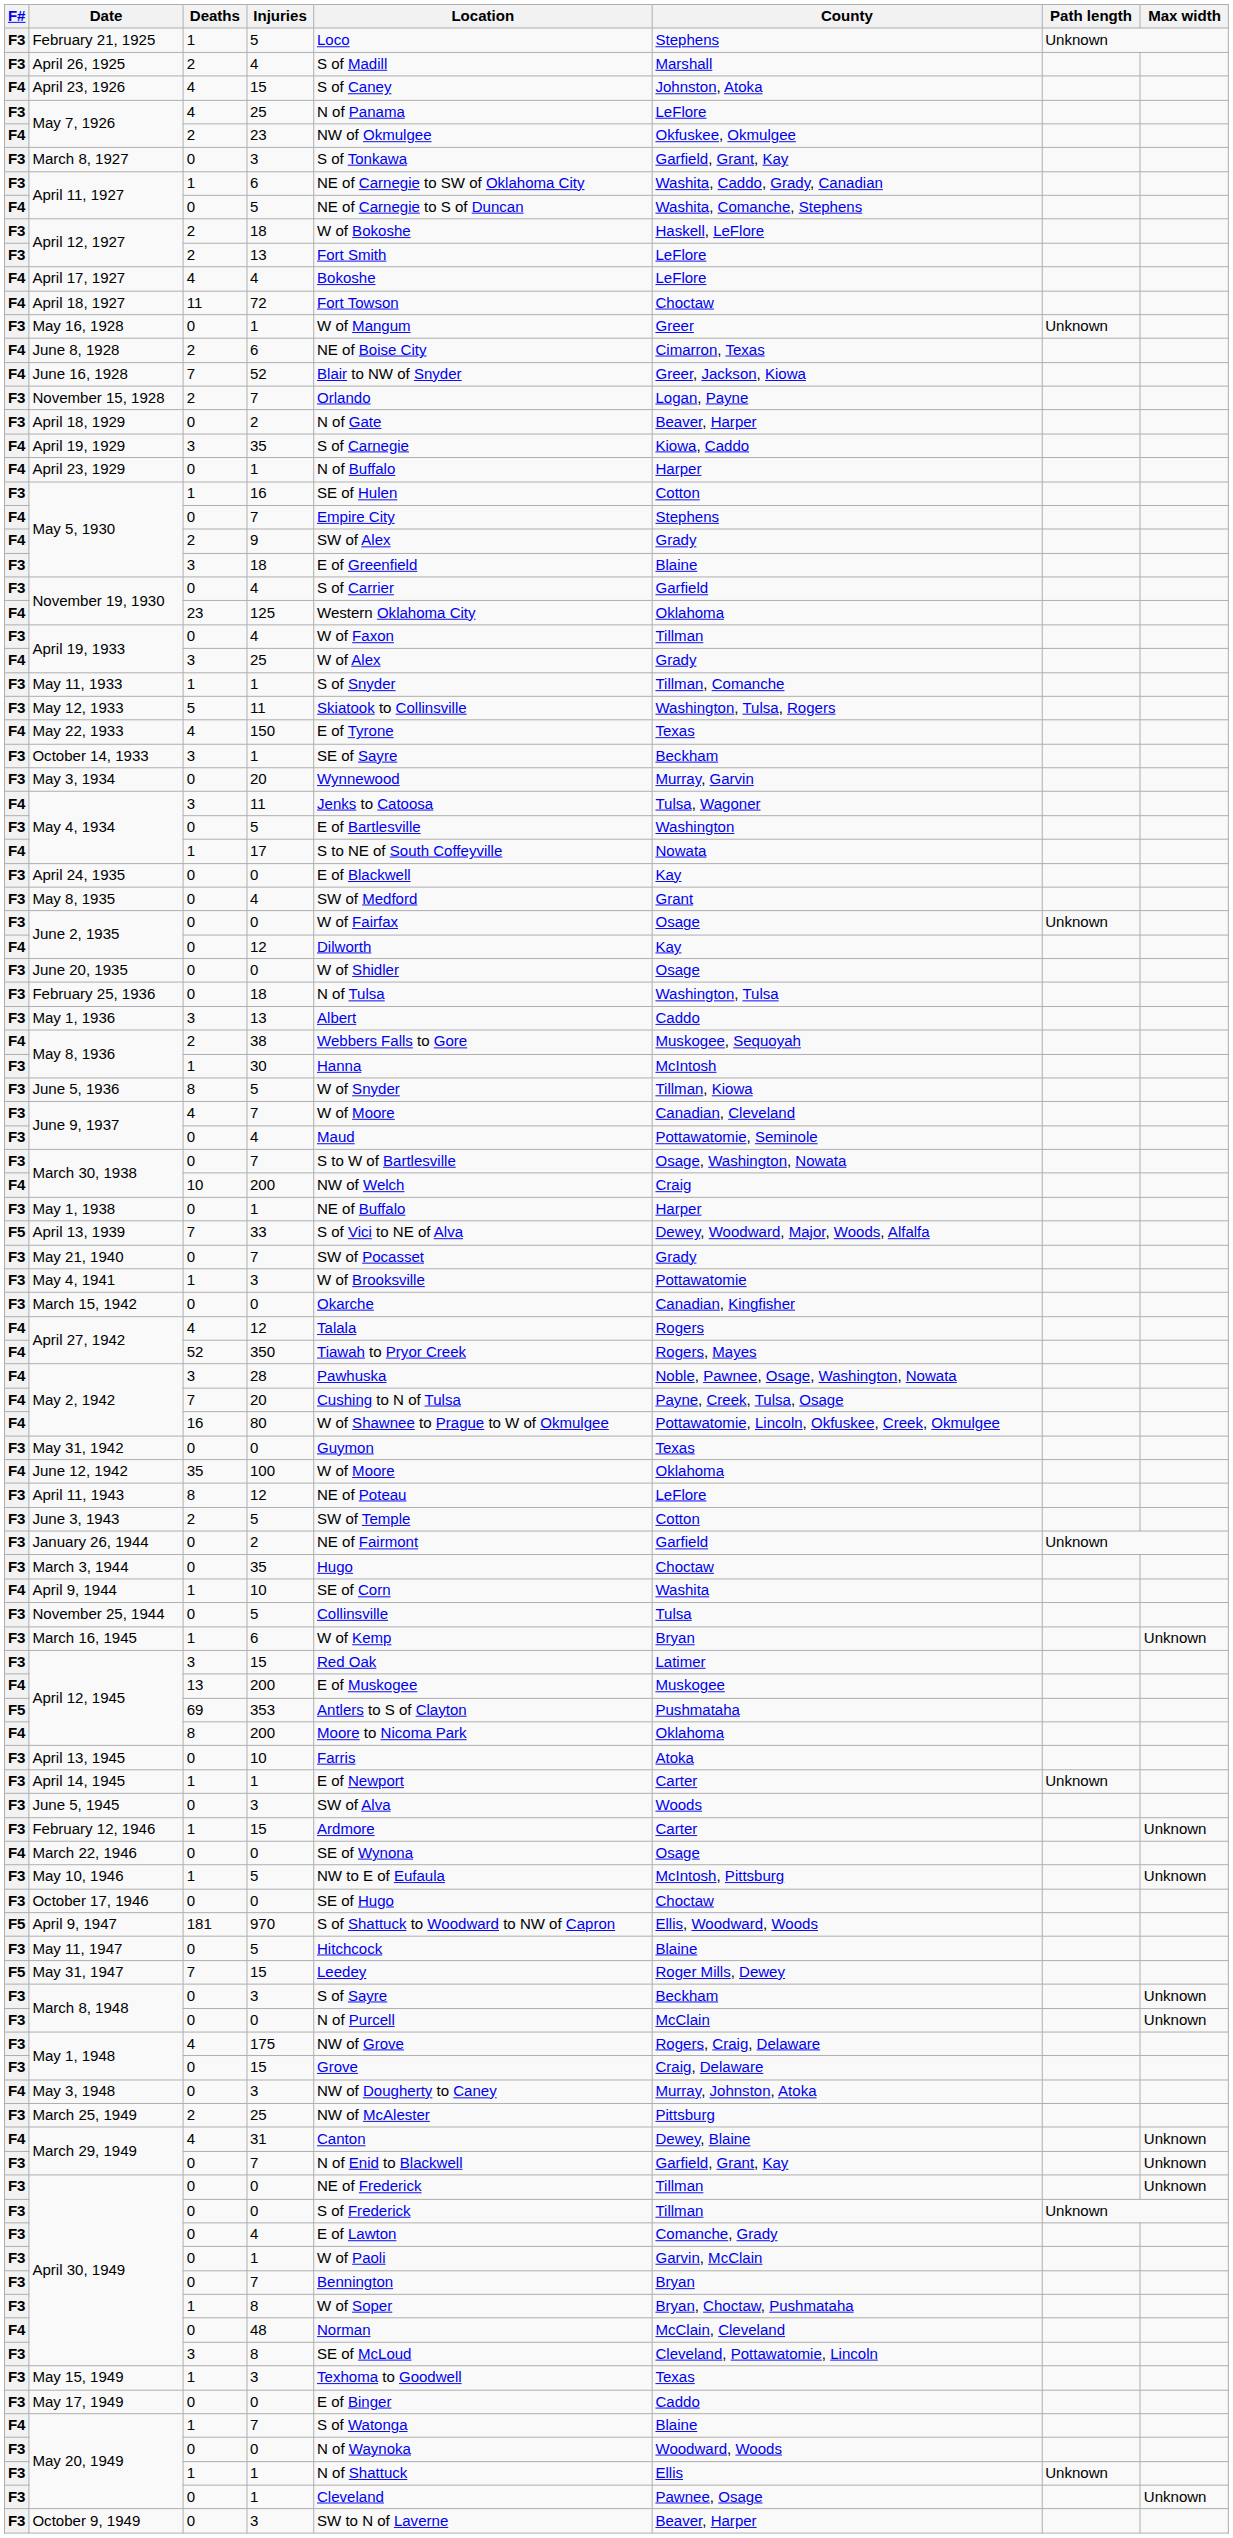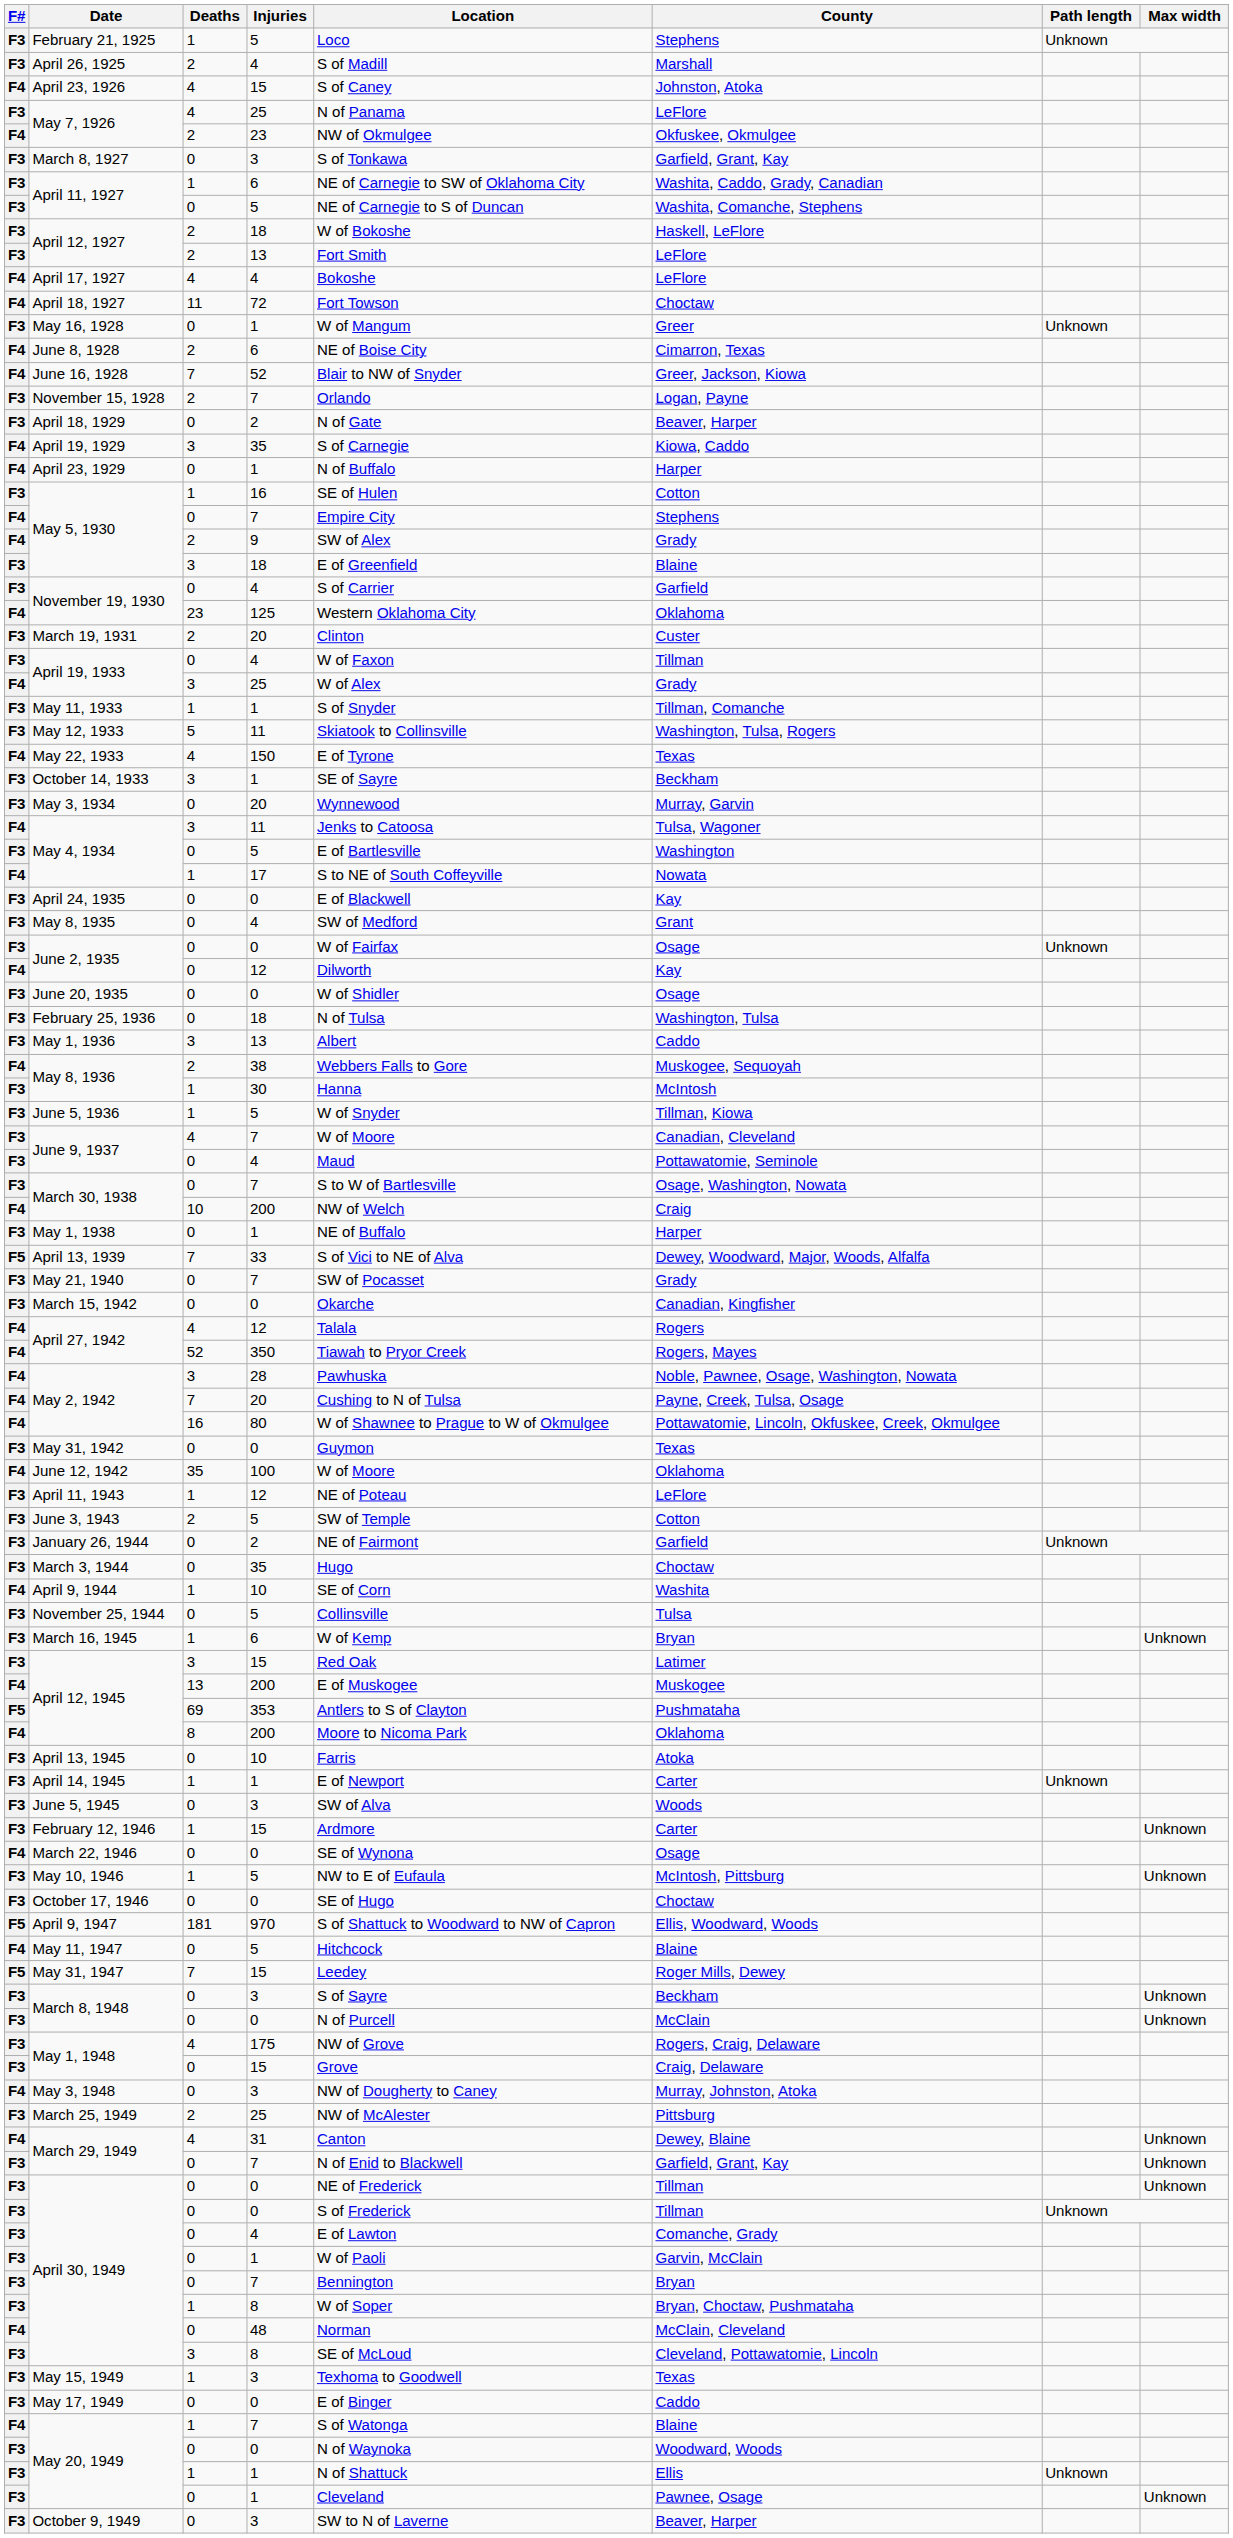April 11, 1927 / 5 | F#: F4 -> F3
+ row: F3 | March 19, 1931 | 2 | 20 | Clinton | Custer
June 5, 1936 | Deaths: 8 -> 1
- row: F3 | May 4, 1941 | 1 | 3 | W of Brooksville | Pottawatomie
April 11, 1943 | Deaths: 8 -> 1
May 11, 1947 | F#: F3 -> F4
